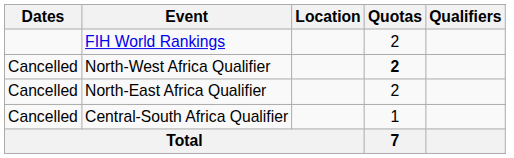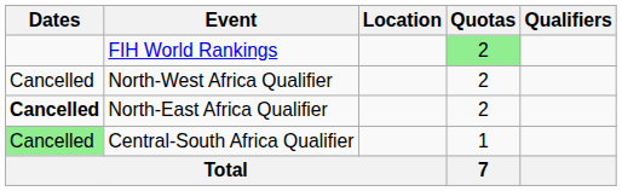FIH World Rankings | Quotas: no background -> lightgreen background
North-West Africa Qualifier | Quotas: bold -> normal
North-East Africa Qualifier | Dates: normal -> bold
Central-South Africa Qualifier | Dates: no background -> lightgreen background
